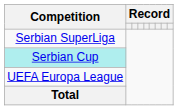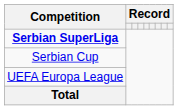Serbian SuperLiga | Competition: normal -> bold
Serbian Cup | Competition: paleturquoise background -> no background
